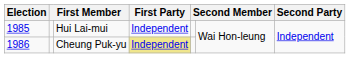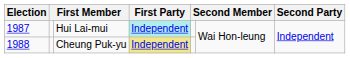Hui Lai-mui | Election: 1985 -> 1987
Hui Lai-mui | First Party: no background -> paleturquoise background
Cheung Puk-yu | Election: 1986 -> 1988
